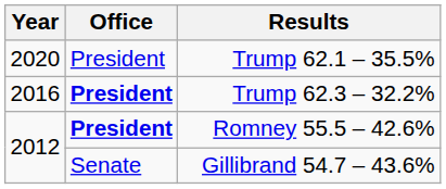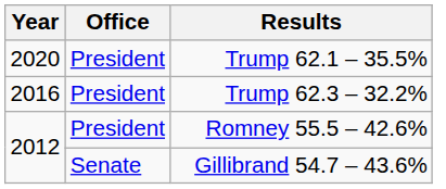Trump 62.3 – 32.2% | Office: bold -> normal
Romney 55.5 – 42.6% | Office: bold -> normal
